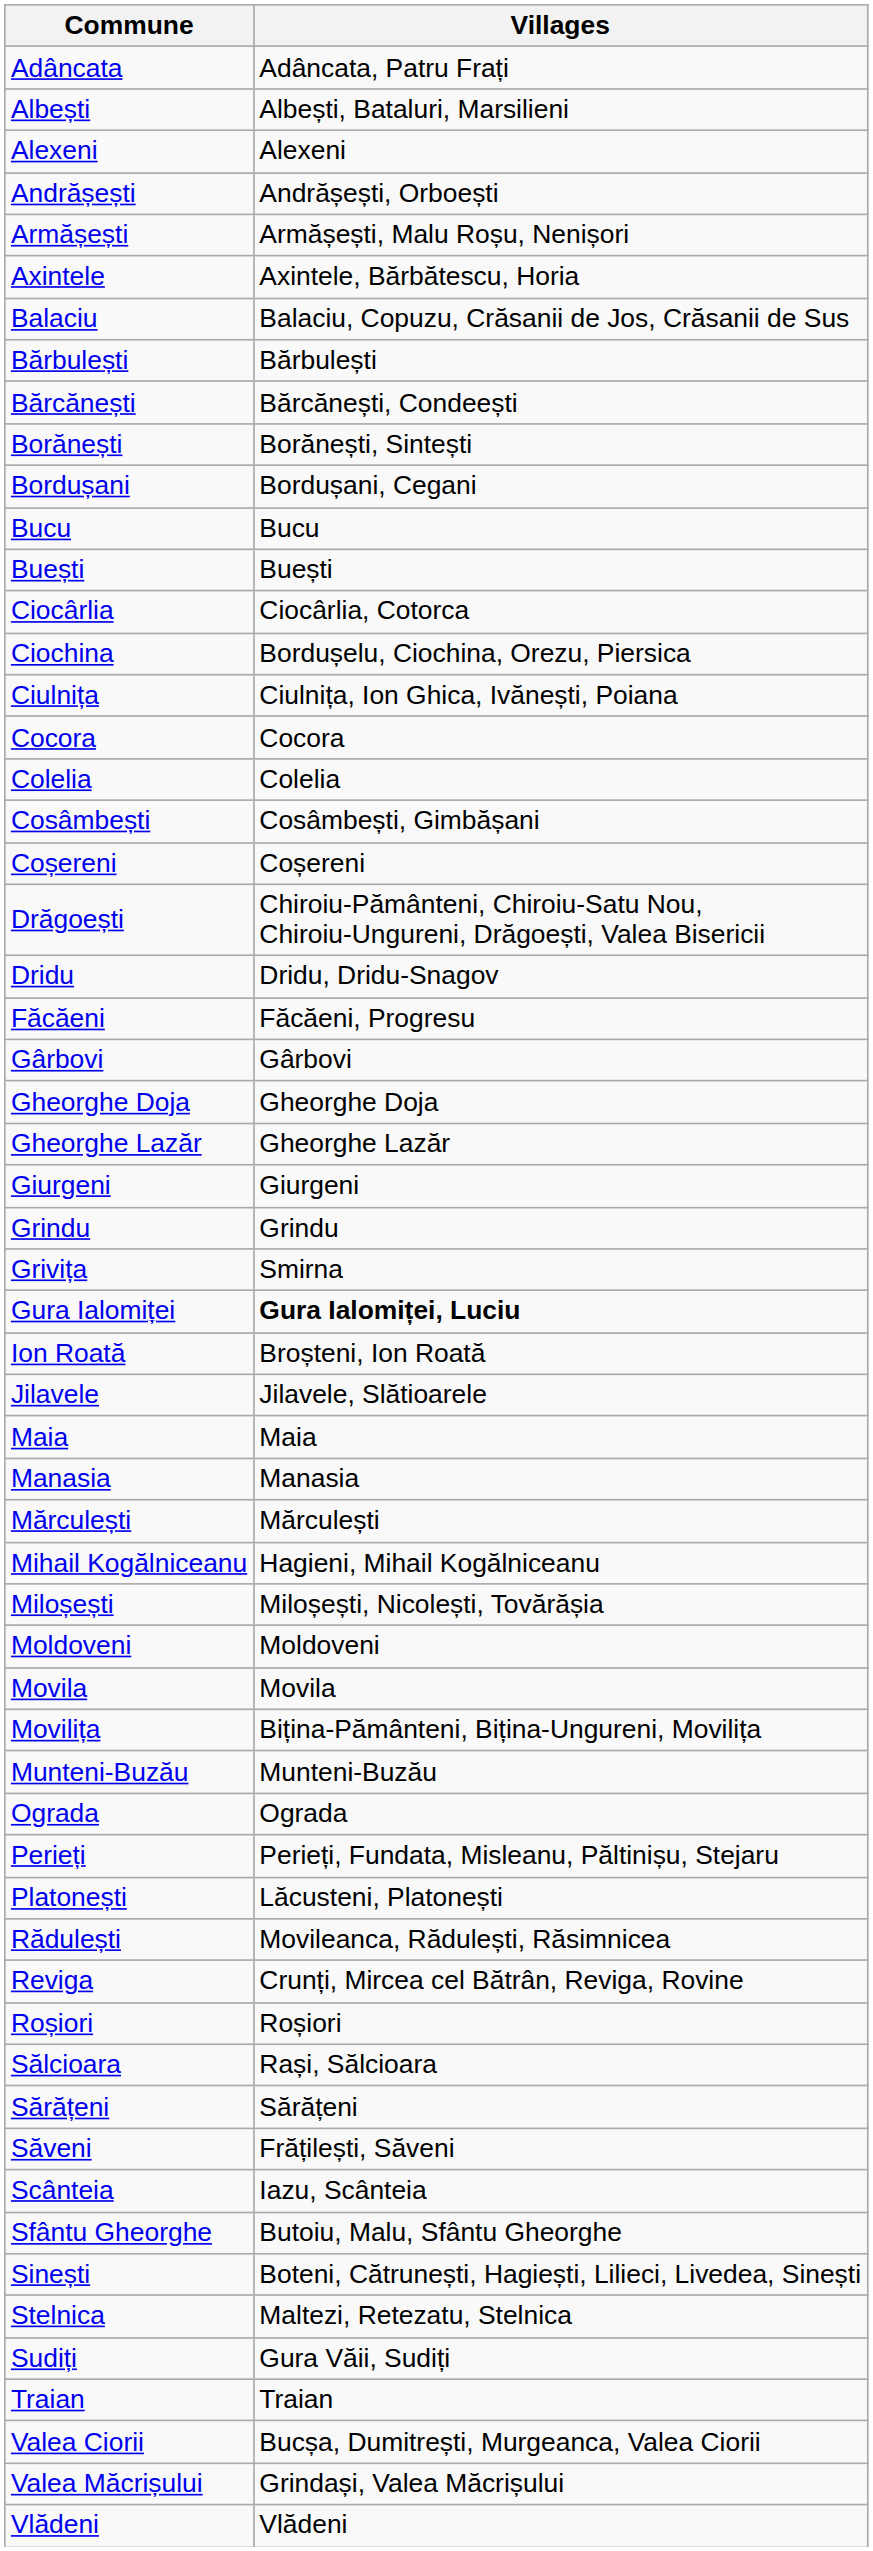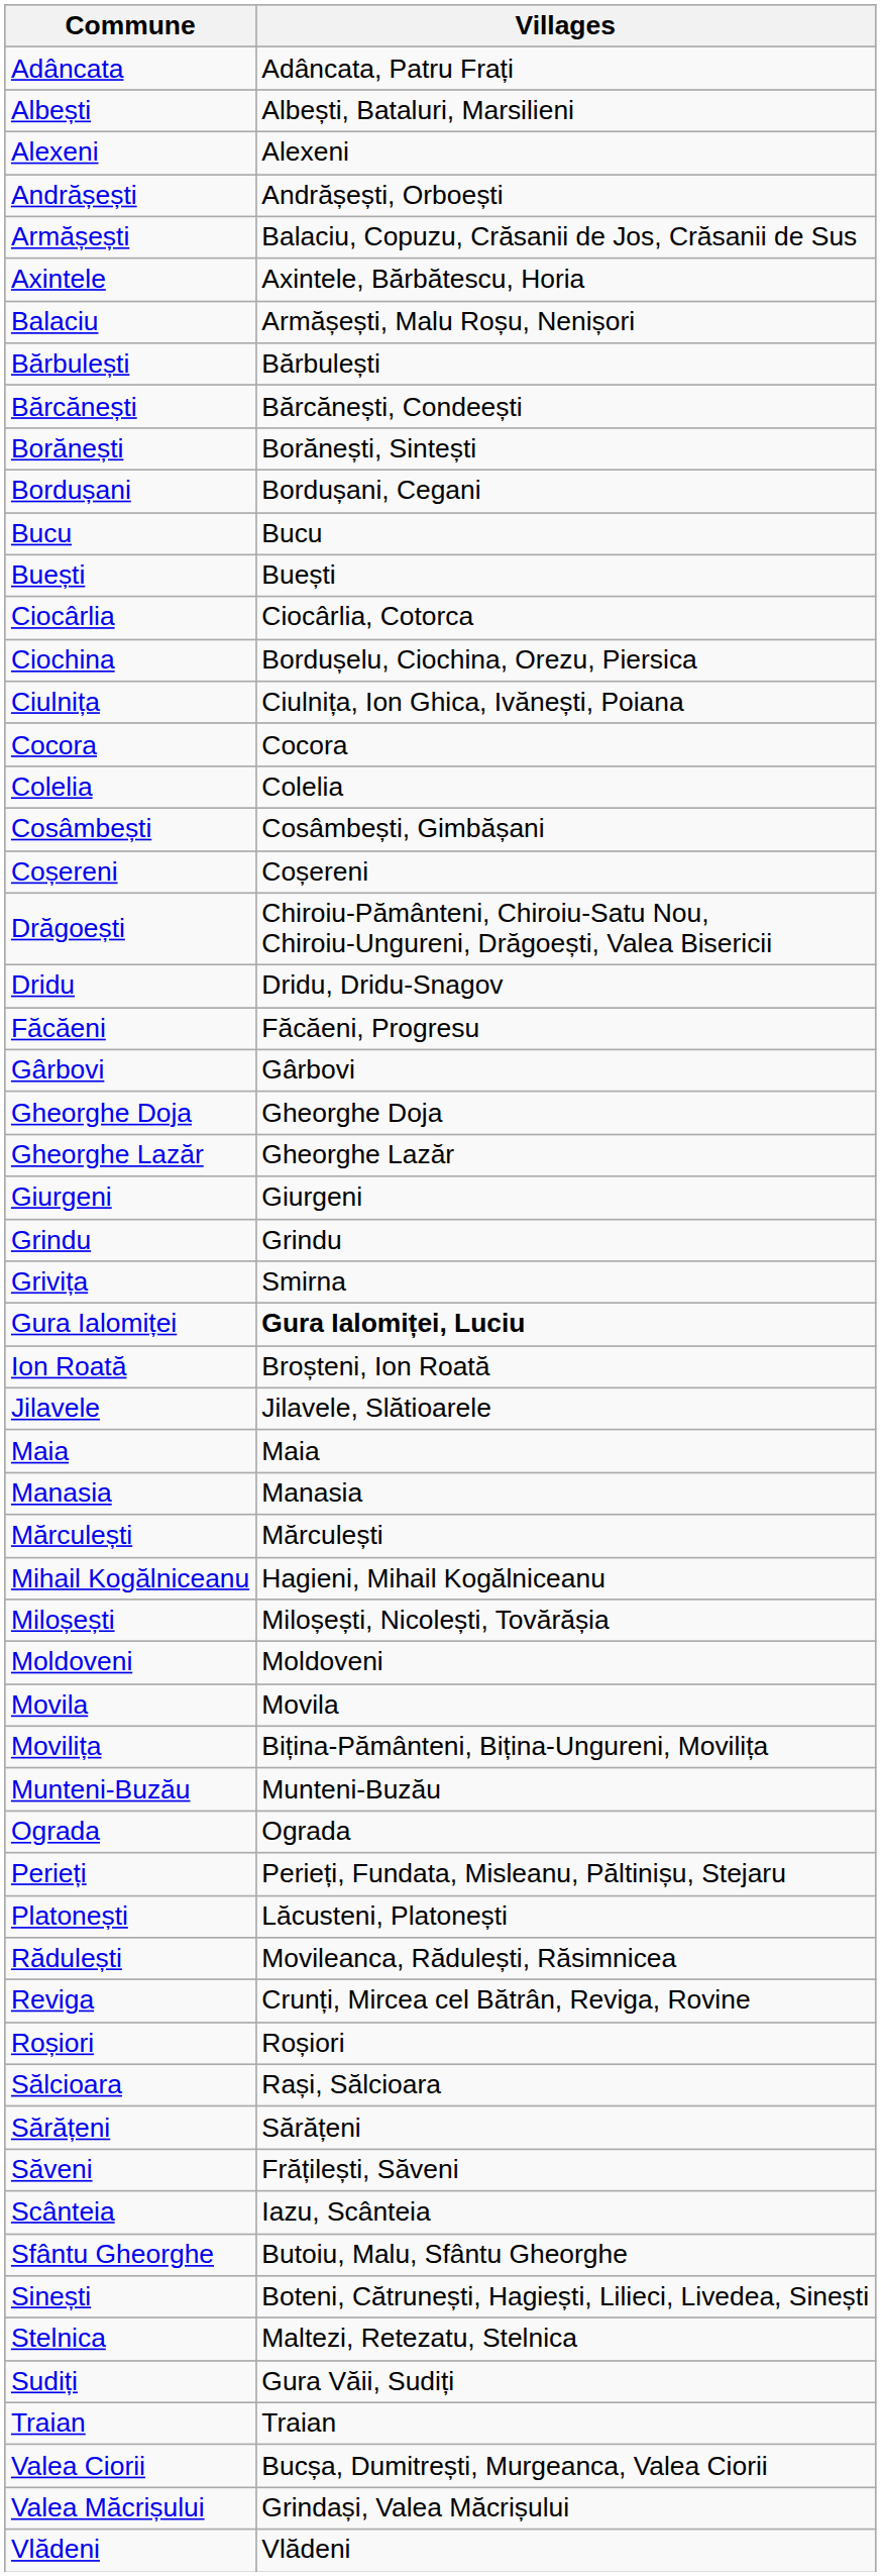Armășești | column 2: Armășești, Malu Roșu, Nenișori -> Balaciu, Copuzu, Crăsanii de Jos, Crăsanii de Sus
Balaciu | column 2: Balaciu, Copuzu, Crăsanii de Jos, Crăsanii de Sus -> Armășești, Malu Roșu, Nenișori
